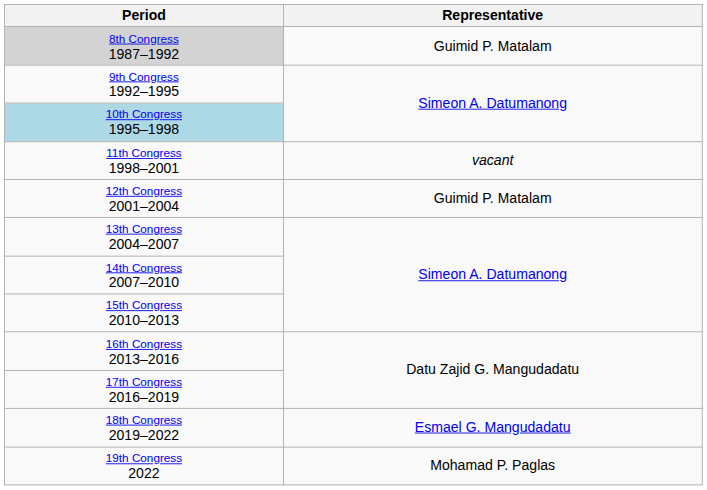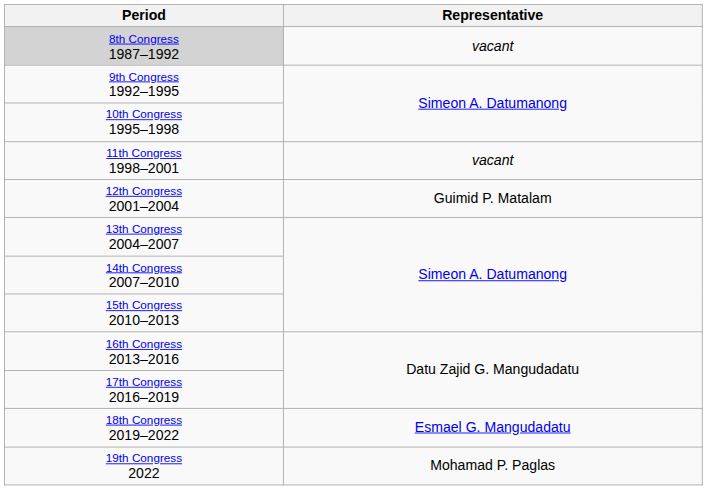row 2 | Representative: Guimid P. Matalam -> vacant
row 4 | Period: lightblue background -> no background
